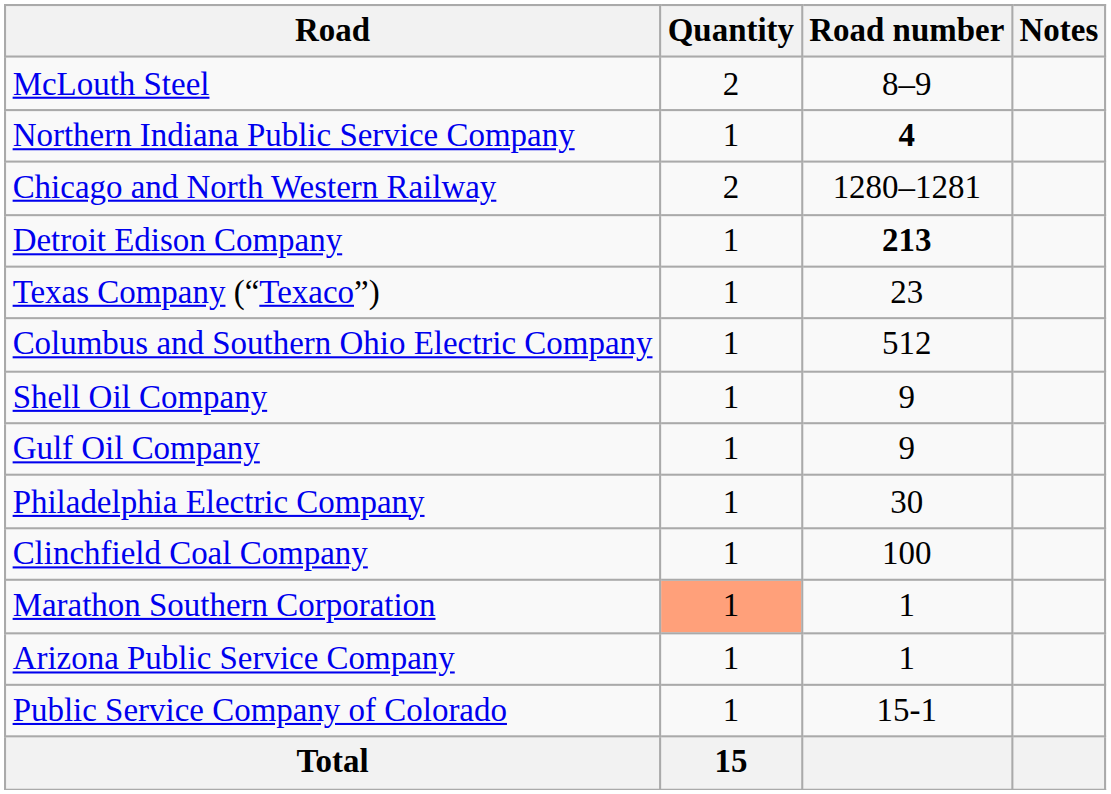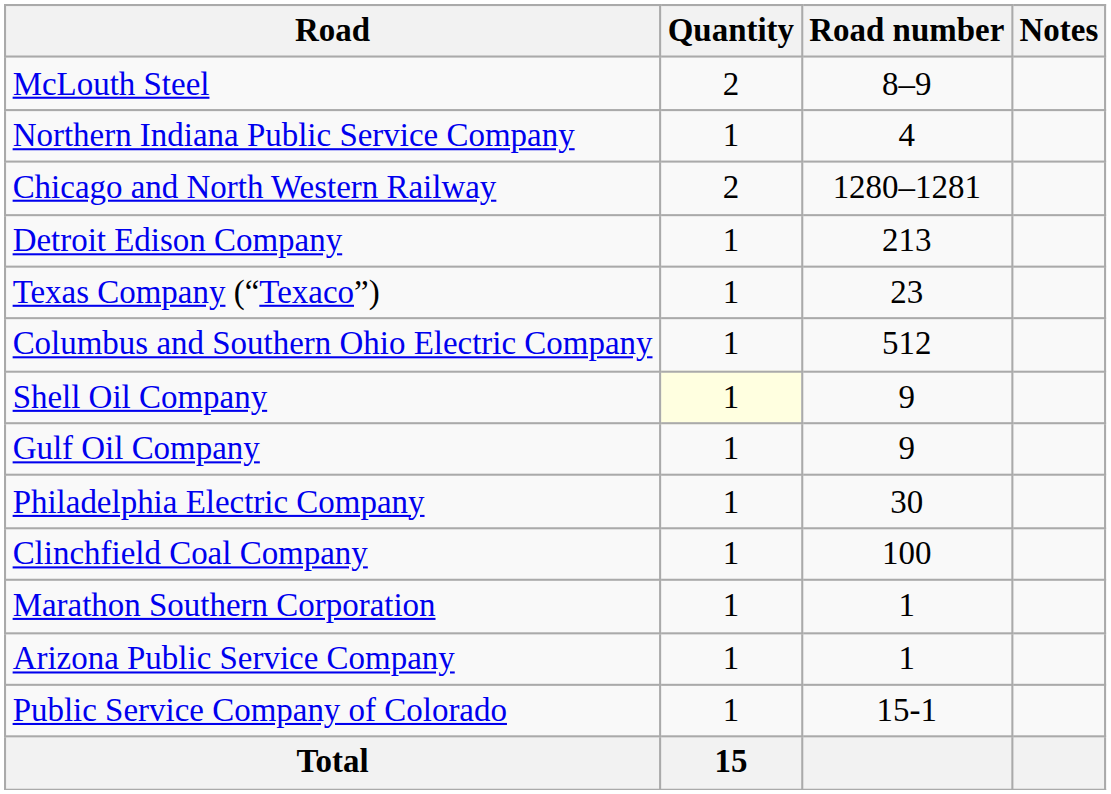Northern Indiana Public Service Company | Road number: bold -> normal
Detroit Edison Company | Road number: bold -> normal
Shell Oil Company | Quantity: no background -> lightyellow background
Marathon Southern Corporation | Quantity: lightsalmon background -> no background
